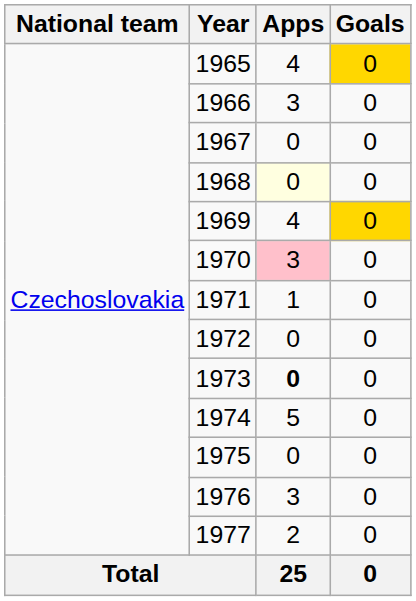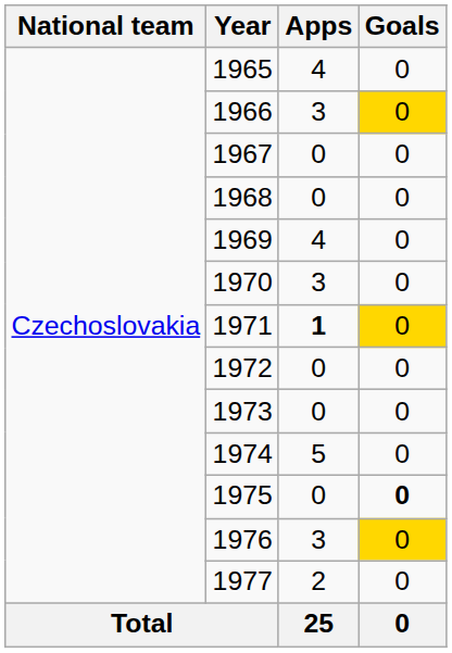1965 | Goals: gold background -> no background
1966 | Goals: no background -> gold background
1968 | Apps: lightyellow background -> no background
1969 | Goals: gold background -> no background
1970 | Apps: pink background -> no background
1971 | Apps: normal -> bold
1971 | Goals: no background -> gold background
1973 | Apps: bold -> normal
1975 | Goals: normal -> bold
1976 | Goals: no background -> gold background
